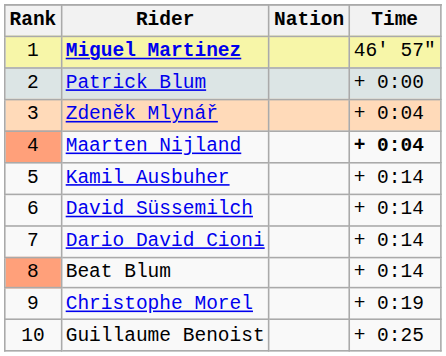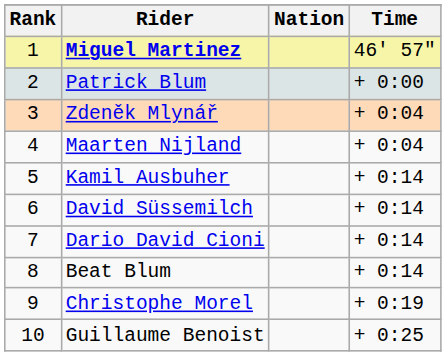Maarten Nijland | Rank: lightsalmon background -> no background
Maarten Nijland | Time: bold -> normal
Beat Blum | Rank: lightsalmon background -> no background
